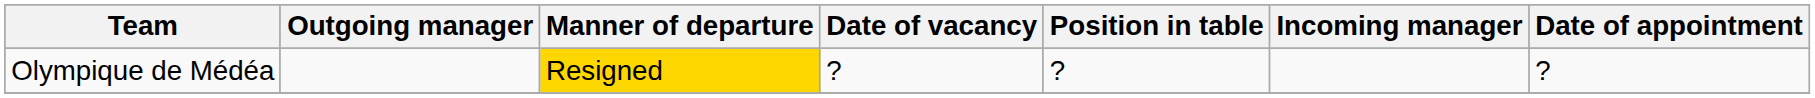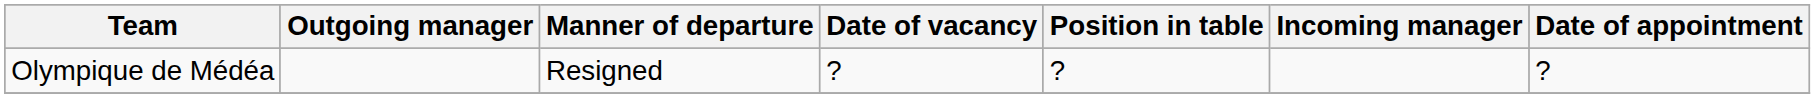Olympique de Médéa | Manner of departure: gold background -> no background
